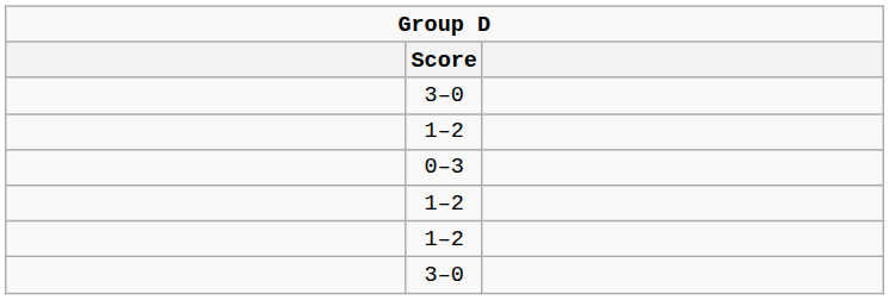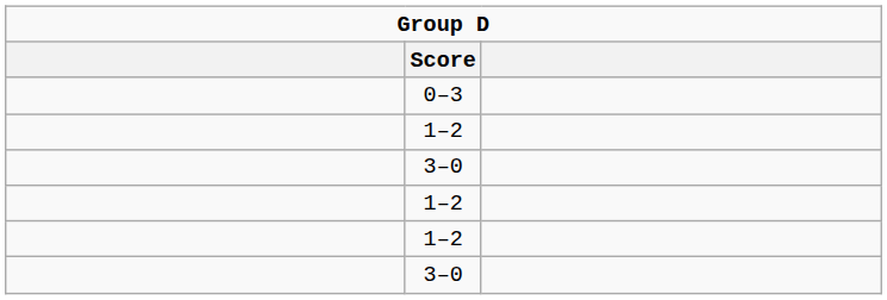row 3 | Score: 3–0 -> 0–3
row 5 | Score: 0–3 -> 3–0
